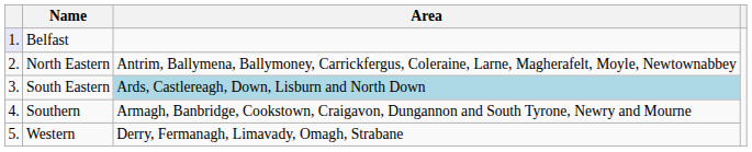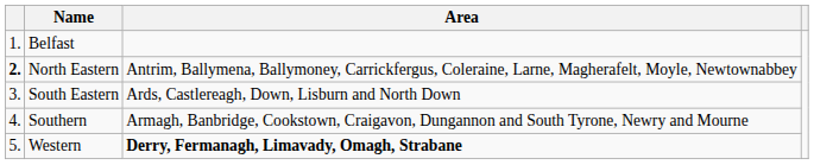Belfast | column 1: lavender background -> no background
North Eastern | column 1: normal -> bold
South Eastern | Area: lightblue background -> no background
Western | Area: normal -> bold
